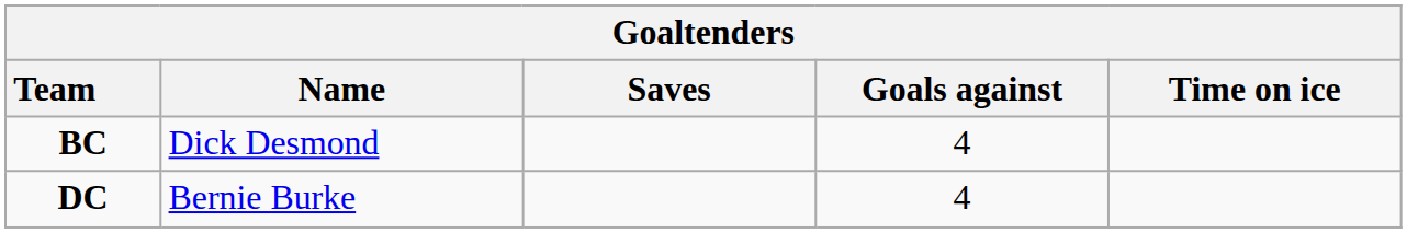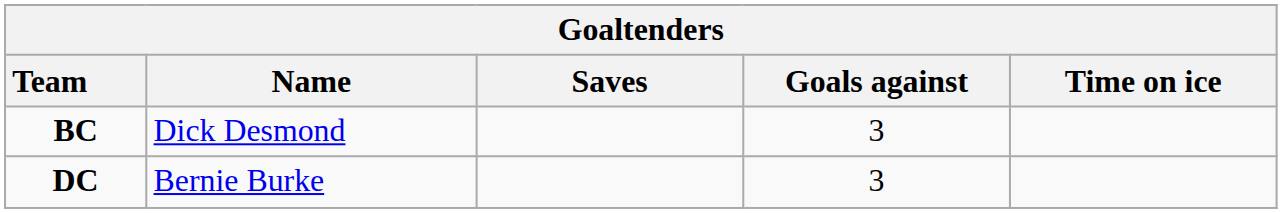BC | Goals against: 4 -> 3
DC | Goals against: 4 -> 3
